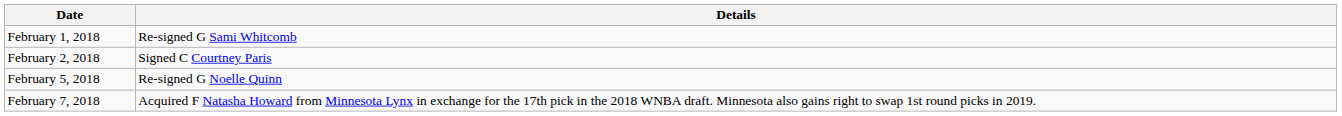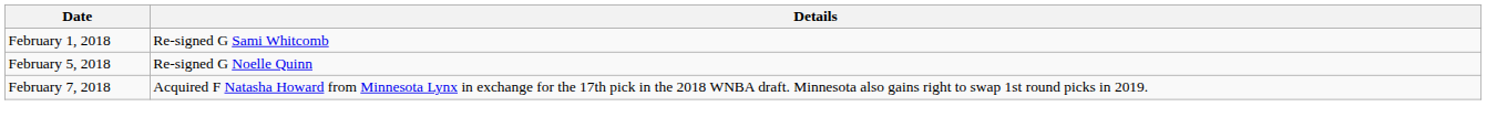- row: February 2, 2018 | Signed C Courtney Paris
